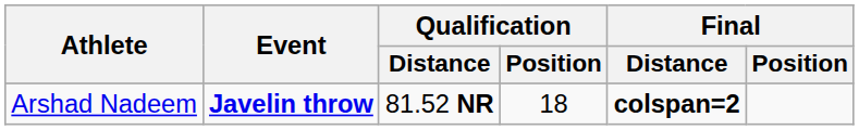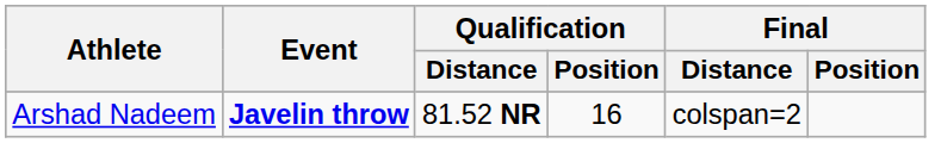Arshad Nadeem | Qualification / Position: 18 -> 16
Arshad Nadeem | Final / Distance: bold -> normal
